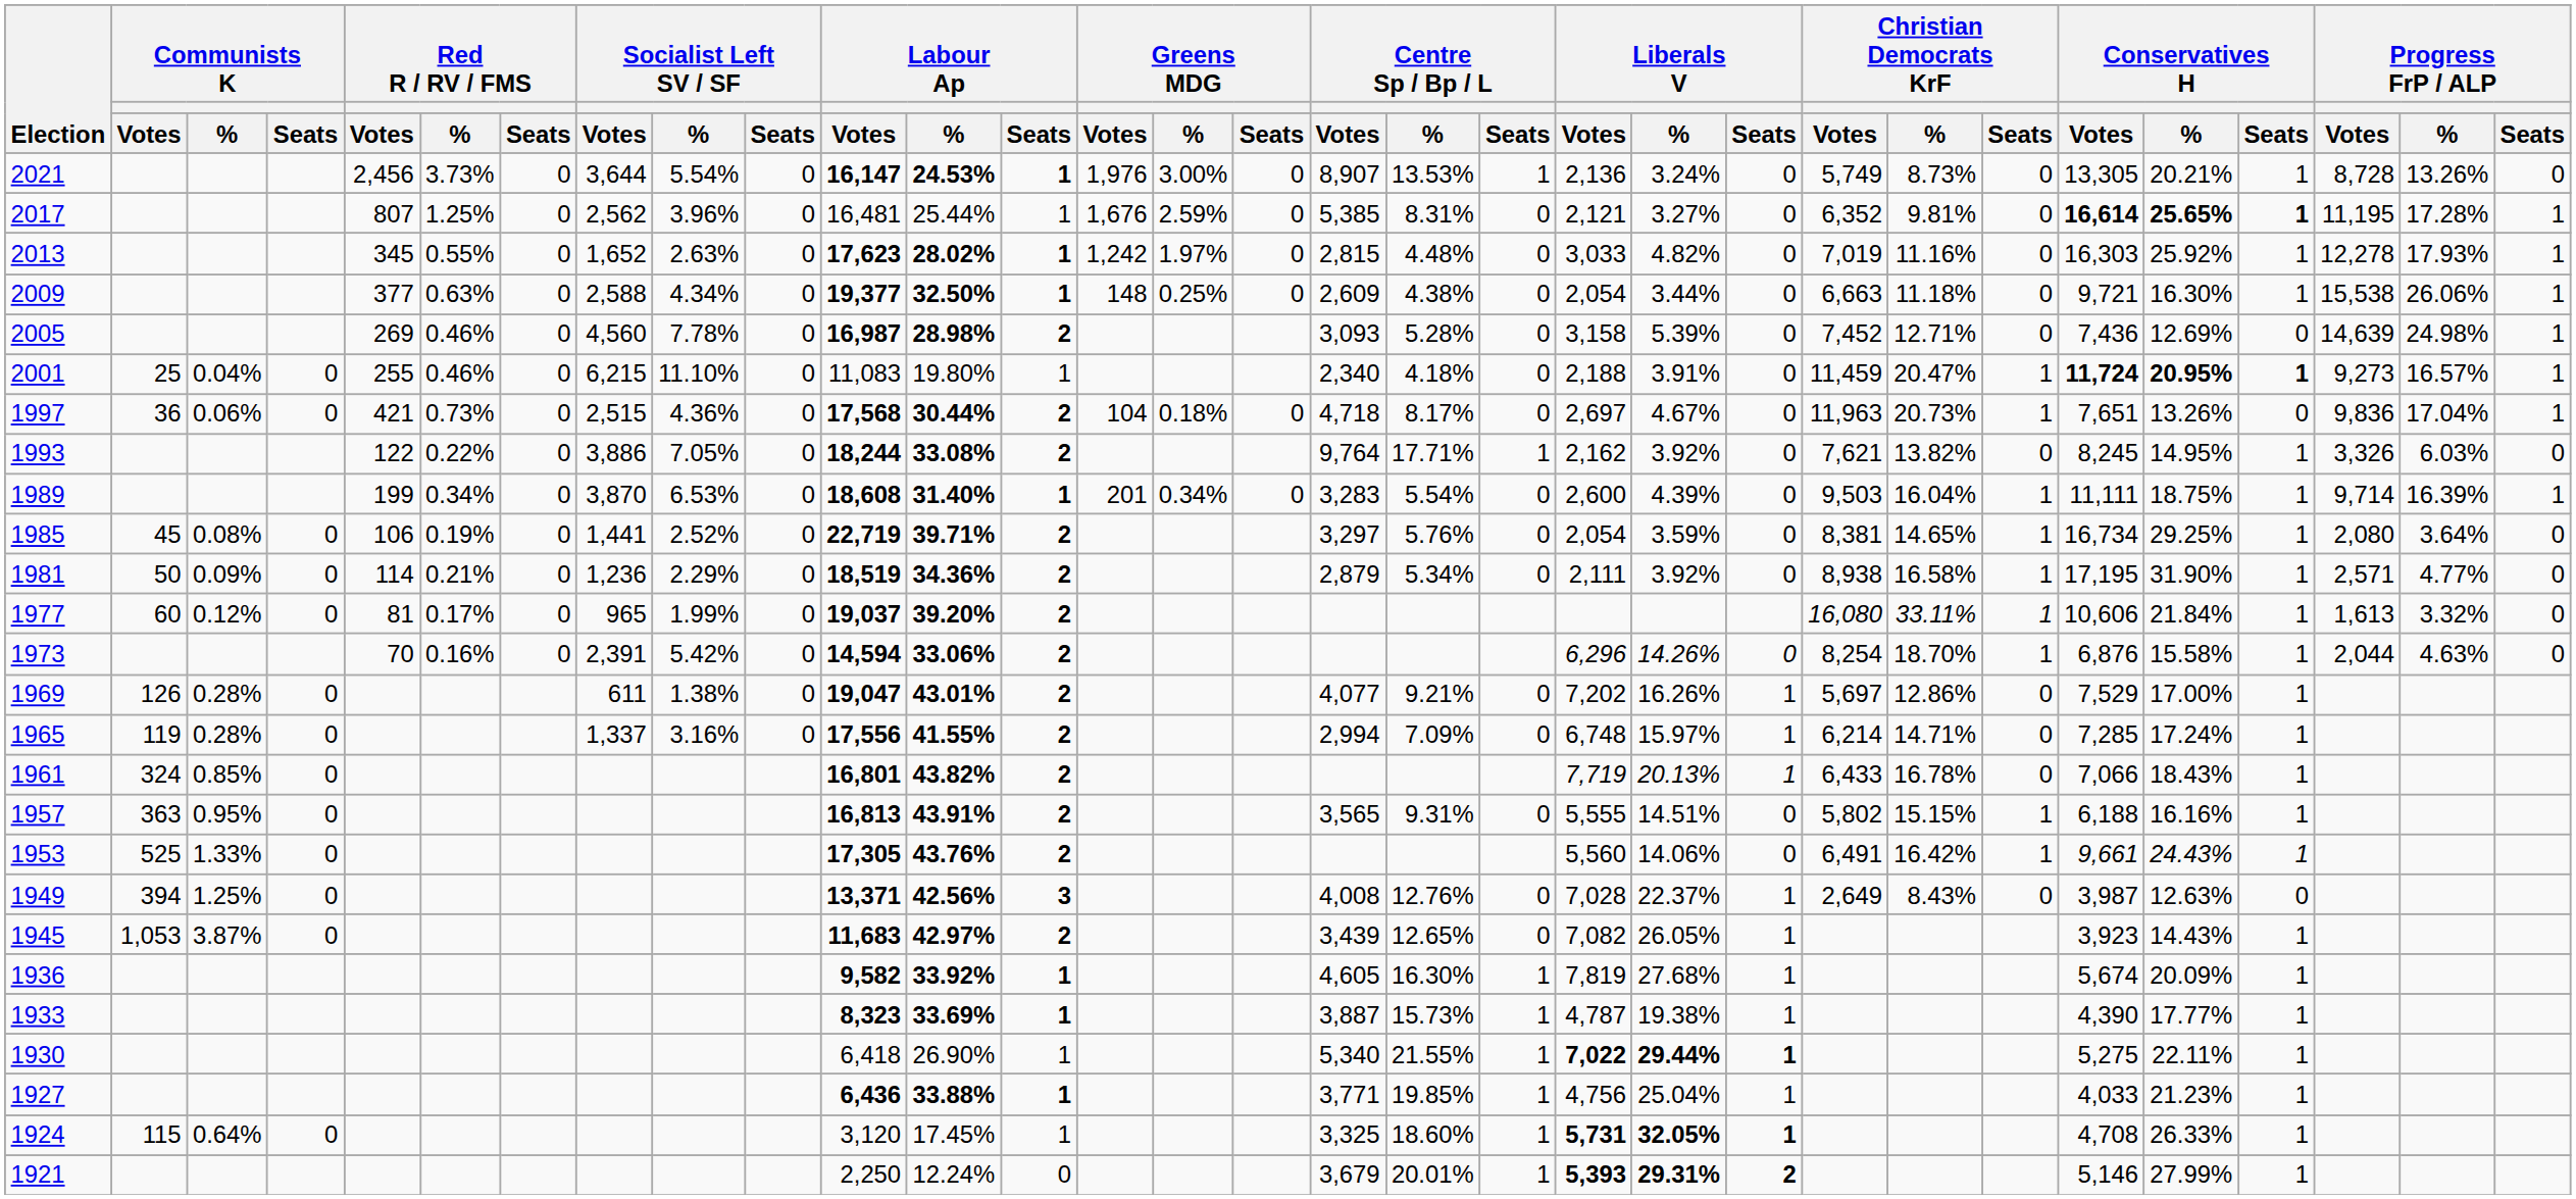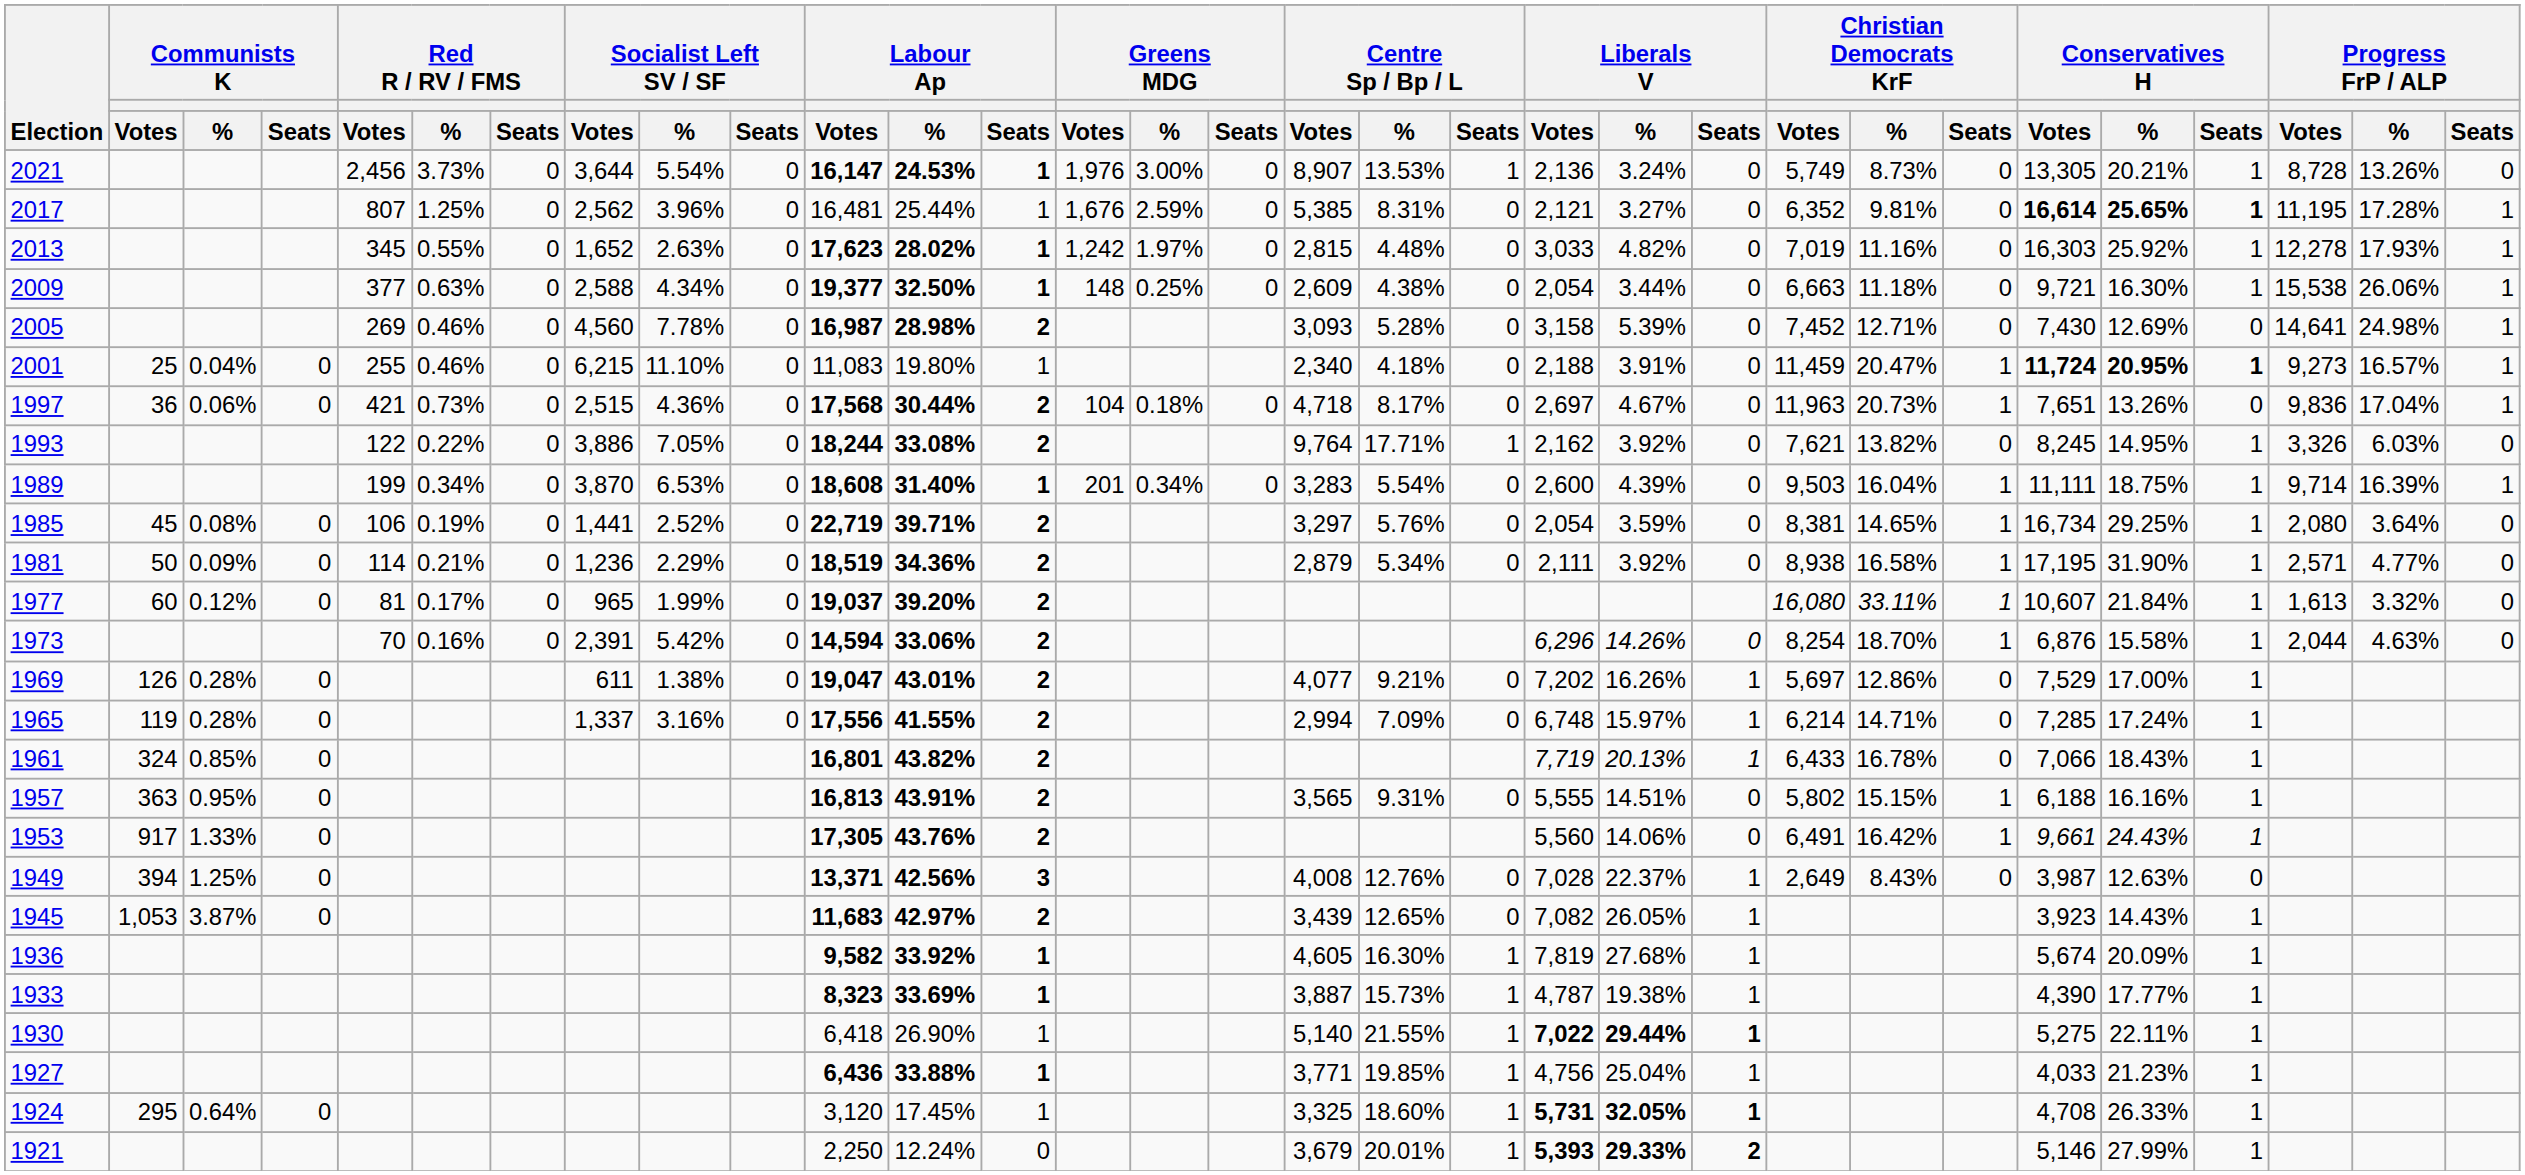2005 | Conservatives H / Votes: 7,436 -> 7,430
2005 | Progress FrP / ALP / Votes: 14,639 -> 14,641
1977 | Conservatives H / Votes: 10,606 -> 10,607
1953 | Communists K / Votes: 525 -> 917
1930 | Centre Sp / Bp / L / Votes: 5,340 -> 5,140
1924 | Communists K / Votes: 115 -> 295
1921 | Liberals V / %: 29.31% -> 29.33%
